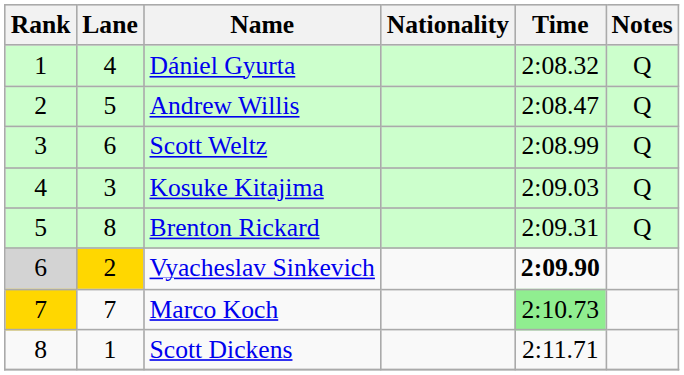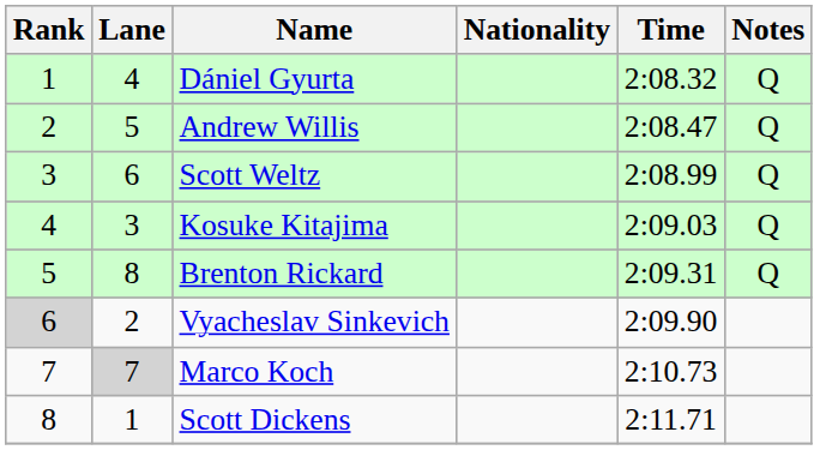Vyacheslav Sinkevich | Lane: gold background -> no background
Vyacheslav Sinkevich | Time: bold -> normal
Marco Koch | Rank: gold background -> no background
Marco Koch | Lane: no background -> lightgrey background
Marco Koch | Time: lightgreen background -> no background
